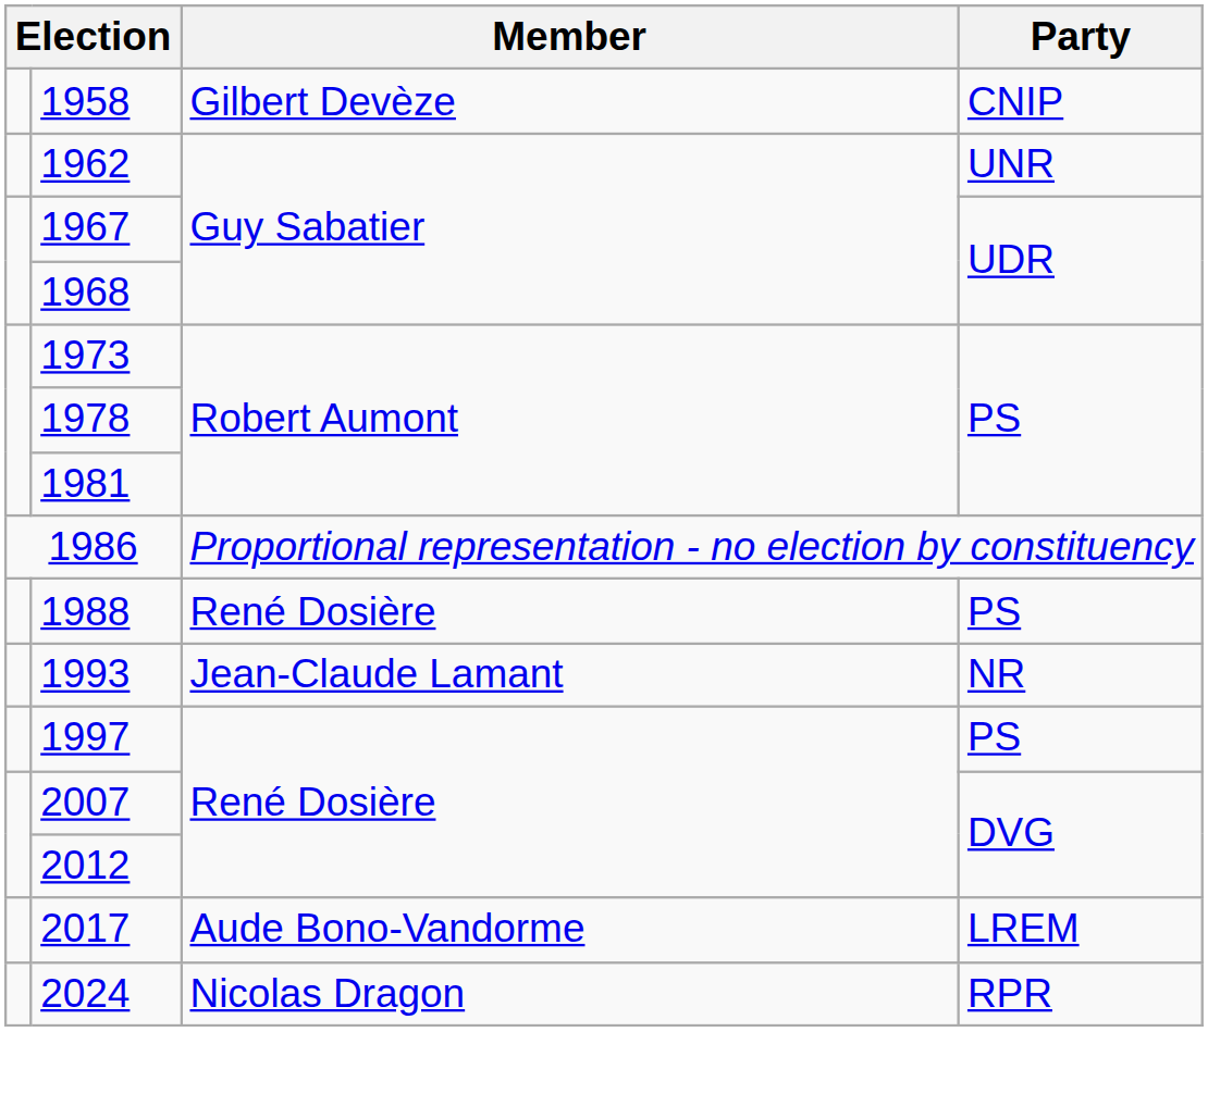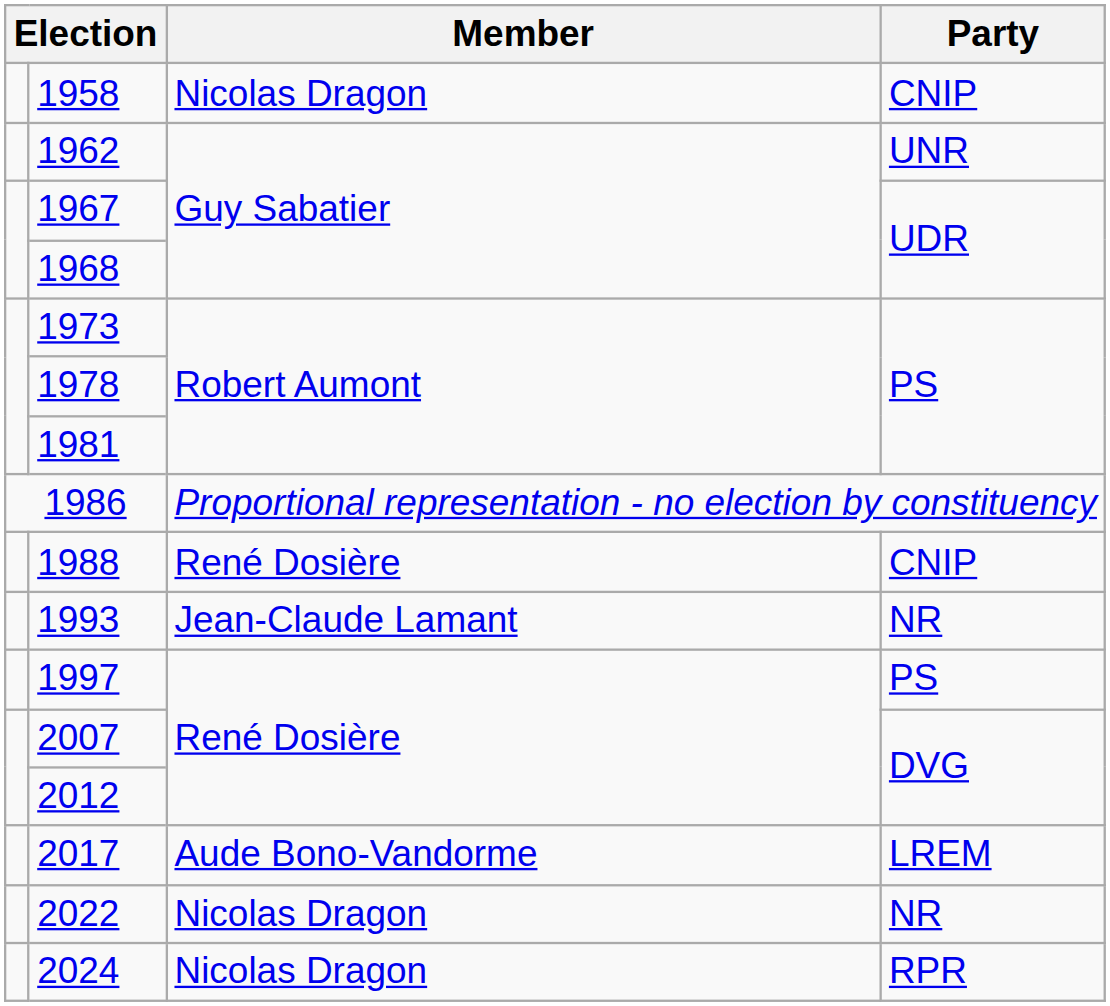1958 | Member: Gilbert Devèze -> Nicolas Dragon
1988 | Party: PS -> CNIP
+ row: 2022 | Nicolas Dragon | NR
